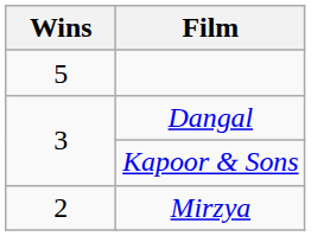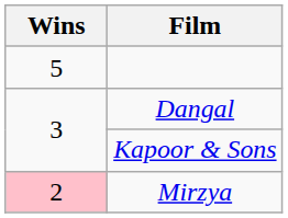Mirzya | Wins: no background -> pink background
